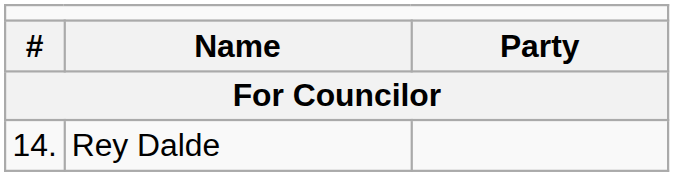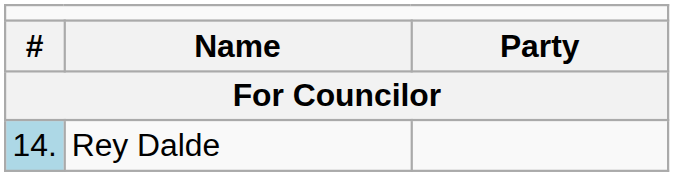Rey Dalde | column 1: no background -> lightblue background
